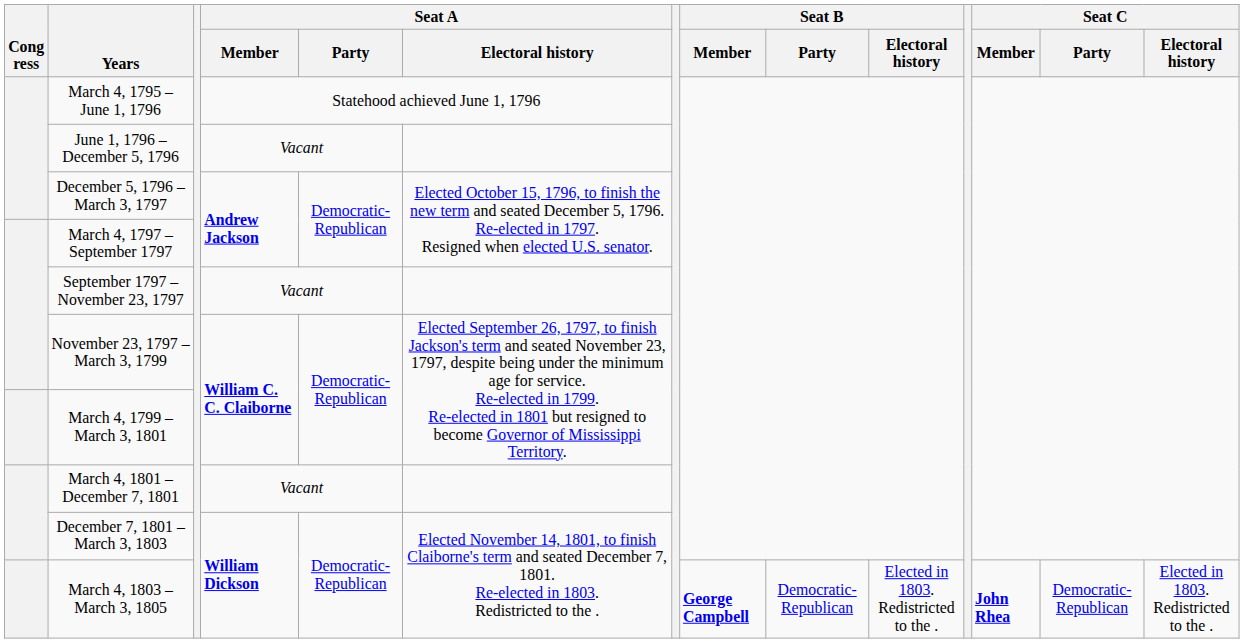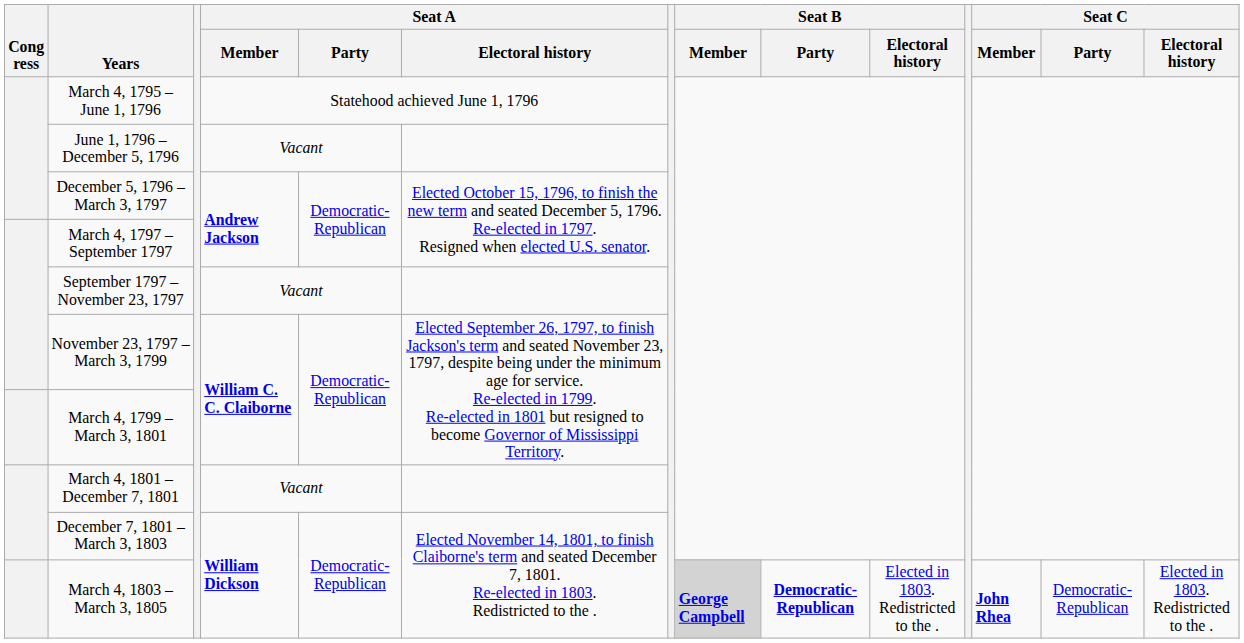March 4, 1803 – March 3, 1805 | Seat B / Member: no background -> lightgrey background
March 4, 1803 – March 3, 1805 | Seat B / Party: normal -> bold
